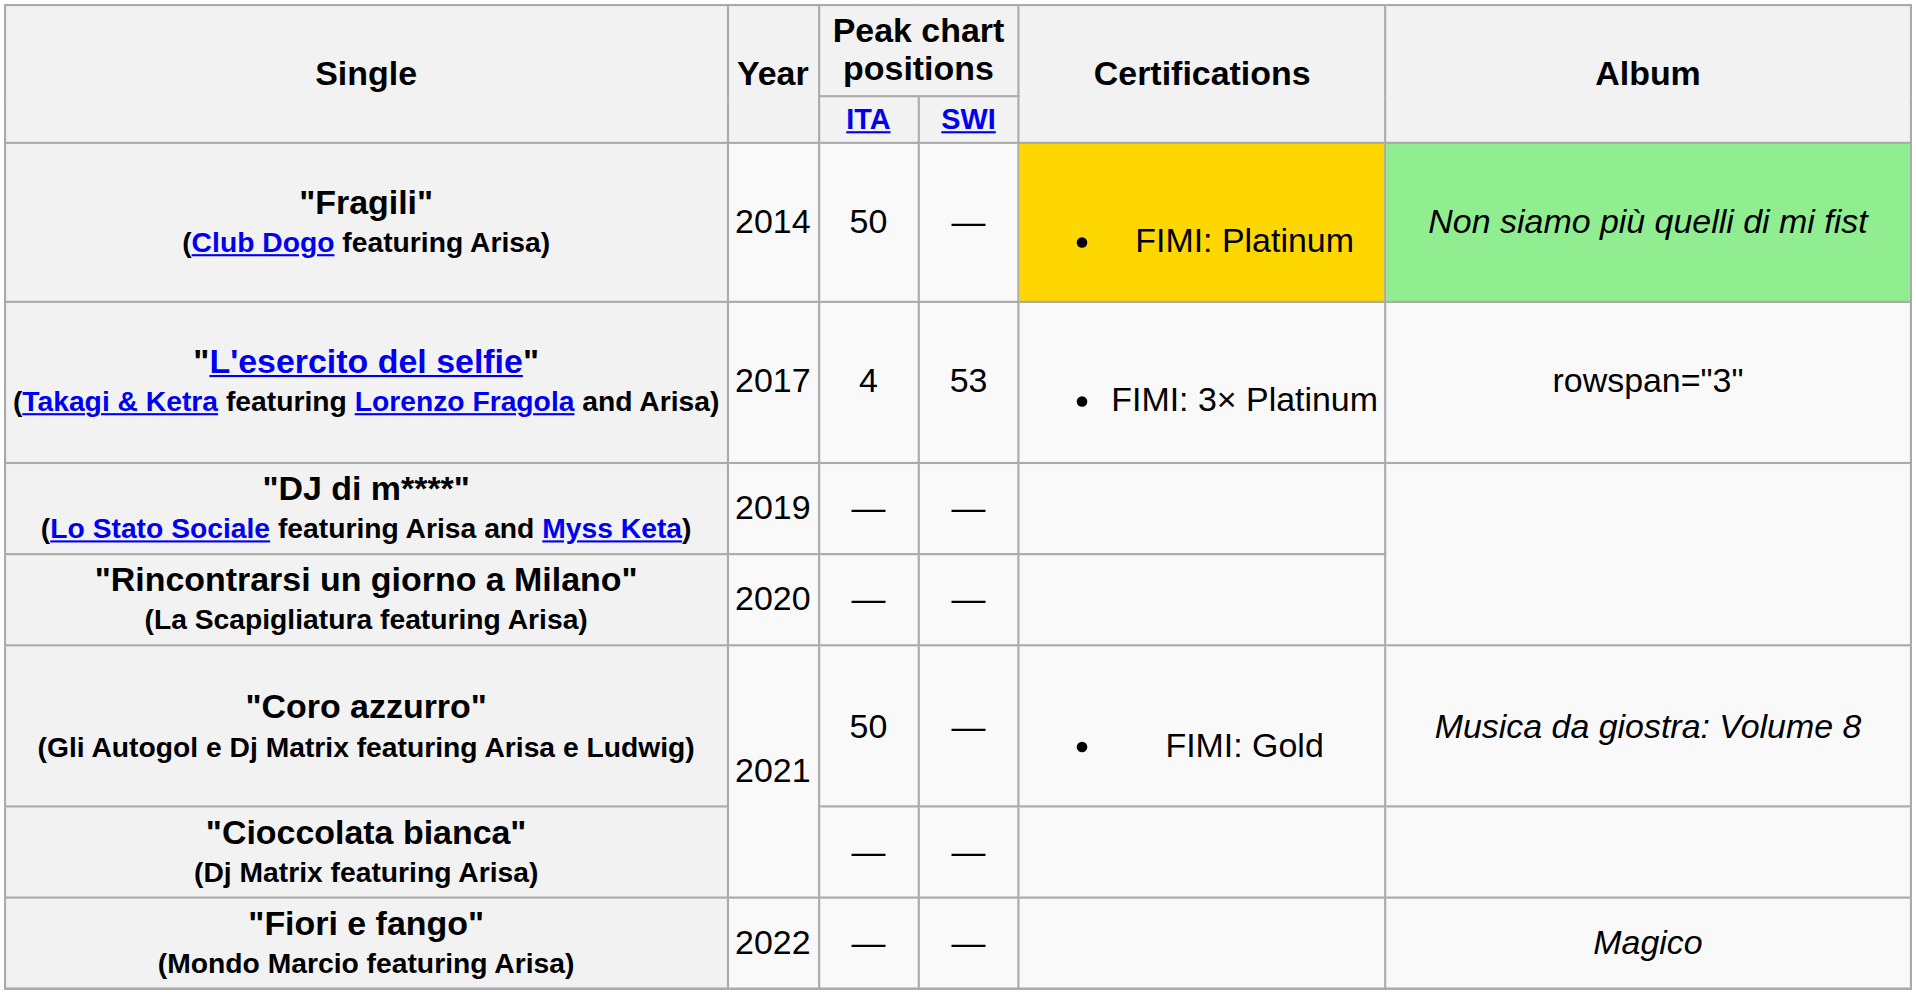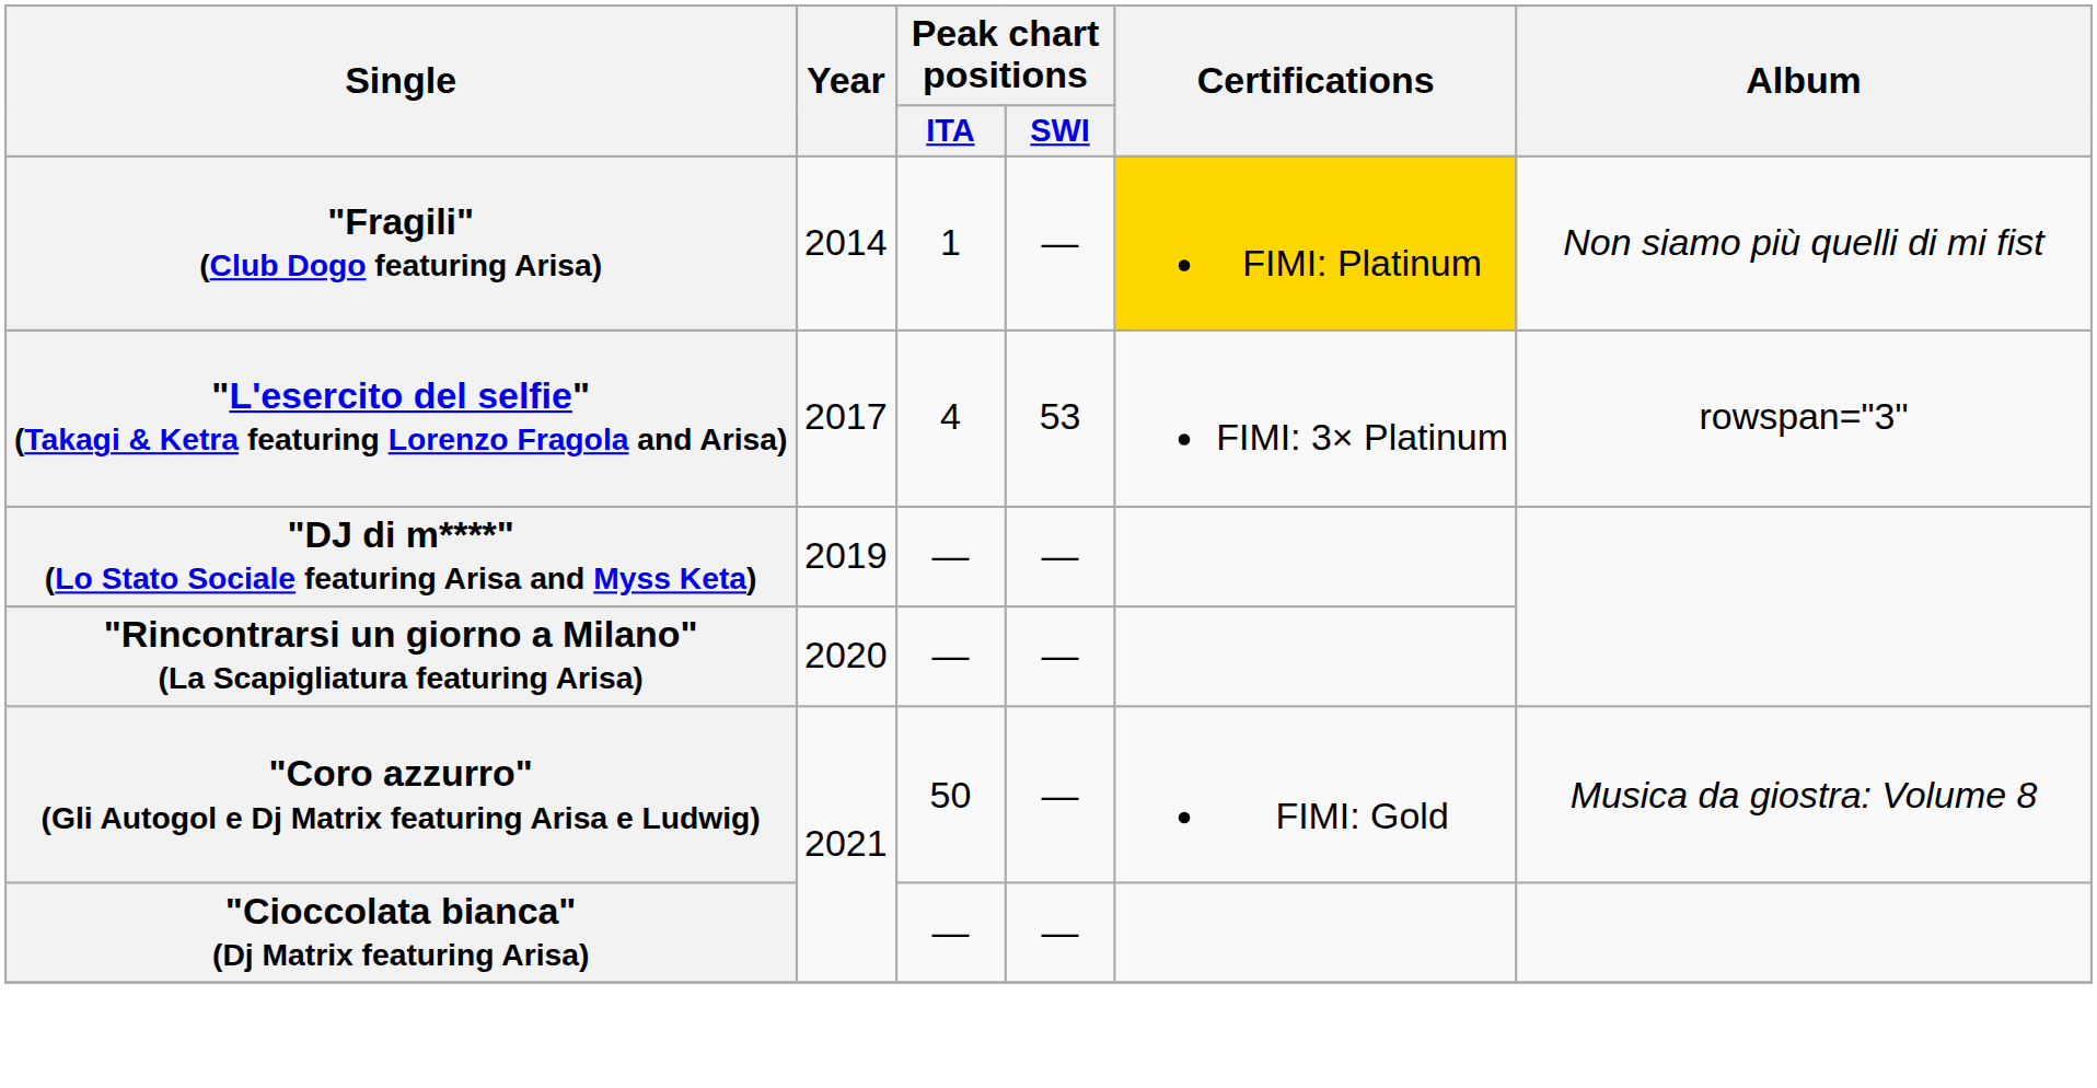"Fragili" (Club Dogo featuring Arisa) | Peak chart positions / ITA: 50 -> 1
"Fragili" (Club Dogo featuring Arisa) | Album: lightgreen background -> no background
- row: "Fiori e fango" (Mondo Marcio featuring Arisa) | 2022 | — | — | Magico
